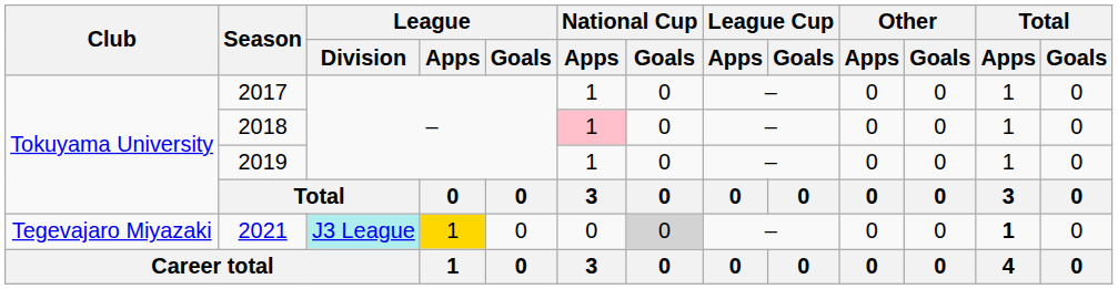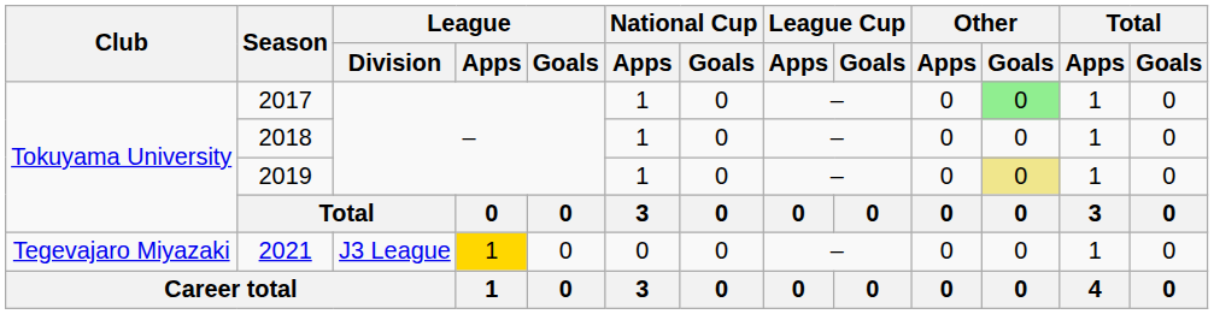2017 | Other / Goals: no background -> lightgreen background
2018 | National Cup / Apps: pink background -> no background
2019 | Other / Goals: no background -> khaki background
2021 | League / Division: paleturquoise background -> no background
2021 | National Cup / Goals: lightgrey background -> no background
2021 | Total / Apps: bold -> normal
